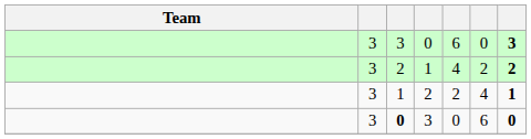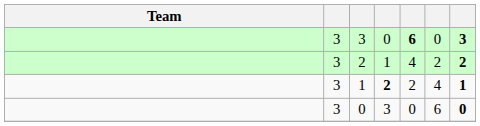row 2 | column 5: normal -> bold
row 4 | column 4: normal -> bold
row 5 | column 3: bold -> normal
